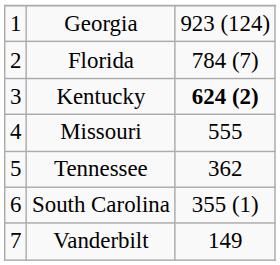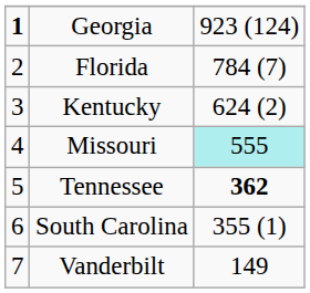Georgia | column 1: normal -> bold
Kentucky | column 3: bold -> normal
Missouri | column 3: no background -> paleturquoise background
Tennessee | column 3: normal -> bold
